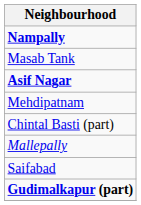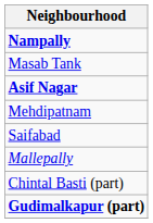row 6 | column 1: Chintal Basti (part) -> Saifabad
row 8 | column 1: Saifabad -> Chintal Basti (part)
